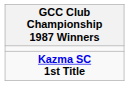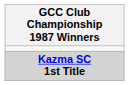row 3 | column 1: no background -> lightgrey background
